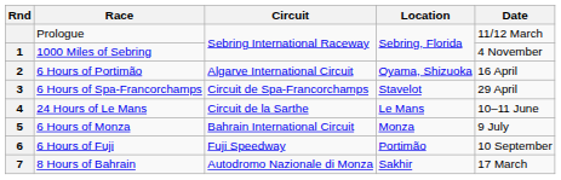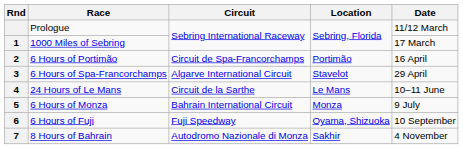1000 Miles of Sebring | Date: 4 November -> 17 March
6 Hours of Portimão | Circuit: Algarve International Circuit -> Circuit de Spa-Francorchamps
6 Hours of Portimão | Location: Oyama, Shizuoka -> Portimão
6 Hours of Spa-Francorchamps | Circuit: Circuit de Spa-Francorchamps -> Algarve International Circuit
6 Hours of Fuji | Location: Portimão -> Oyama, Shizuoka
8 Hours of Bahrain | Date: 17 March -> 4 November
